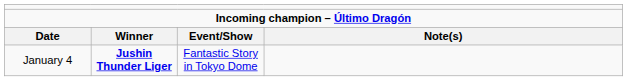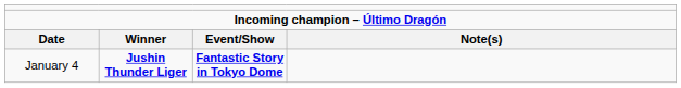January 4 | column 3: normal -> bold
